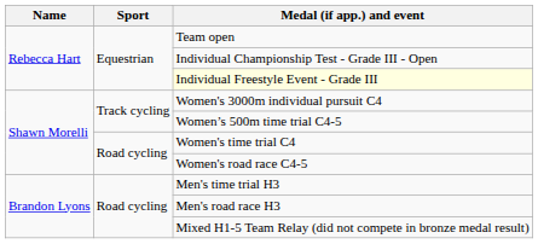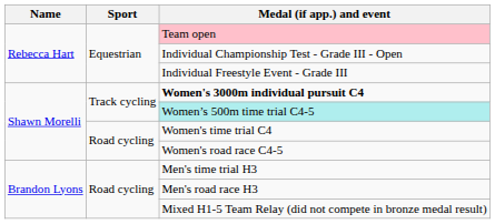Team open | Medal (if app.) and event: no background -> pink background
Individual Freestyle Event - Grade III | Medal (if app.) and event: lightyellow background -> no background
Women's 3000m individual pursuit C4 | Medal (if app.) and event: normal -> bold
Women’s 500m time trial C4-5 | Medal (if app.) and event: no background -> paleturquoise background
